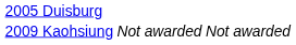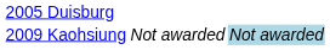2009 Kaohsiung | column 3: no background -> lightblue background
